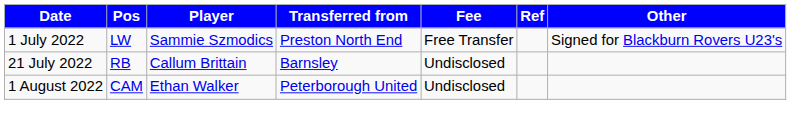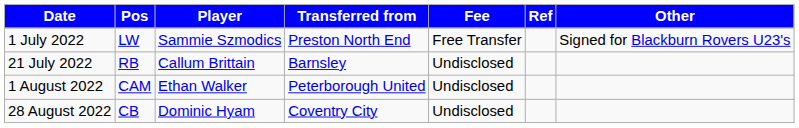+ row: 28 August 2022 | CB | Dominic Hyam | Coventry City | Undisclosed
